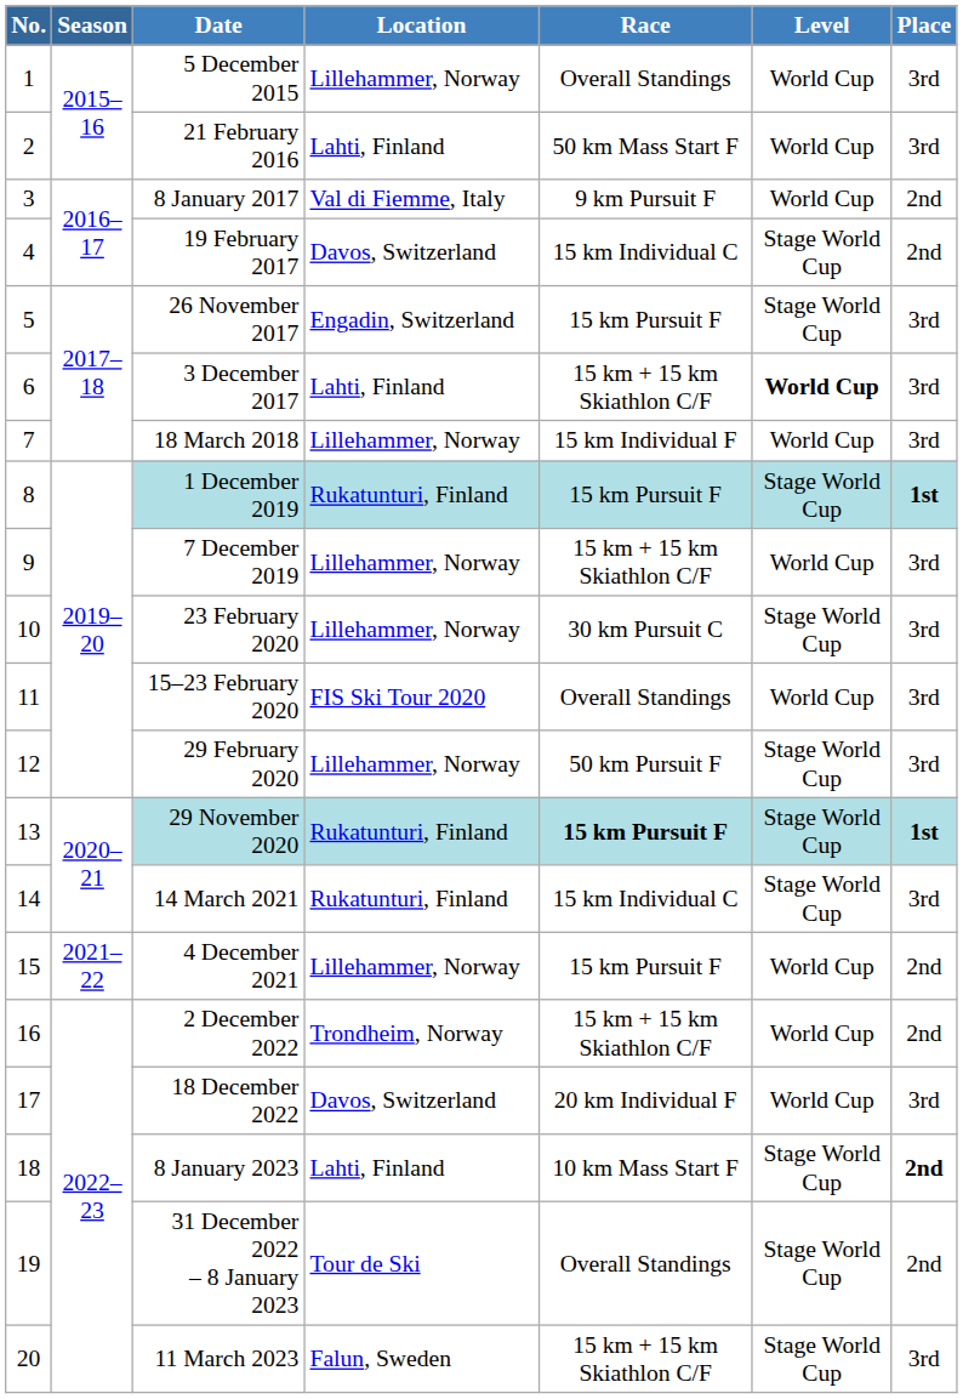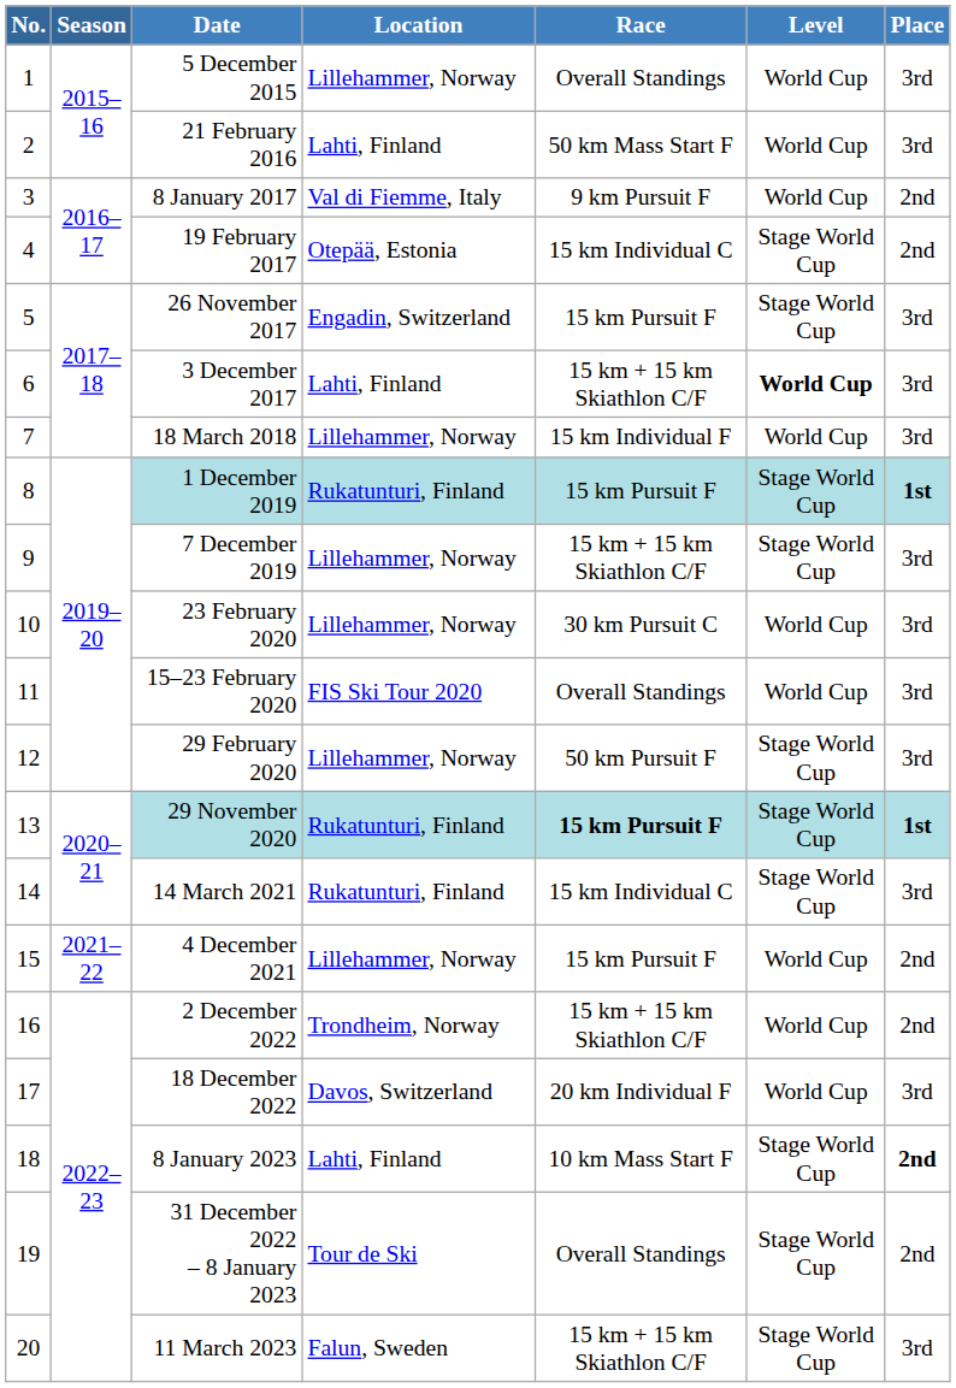19 February 2017 | Location: Davos, Switzerland -> Otepää, Estonia
7 December 2019 | Level: World Cup -> Stage World Cup
23 February 2020 | Level: Stage World Cup -> World Cup
